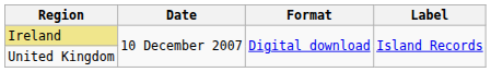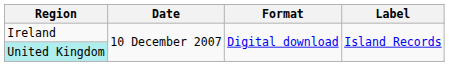Ireland | Region: khaki background -> no background
United Kingdom | Region: no background -> paleturquoise background
